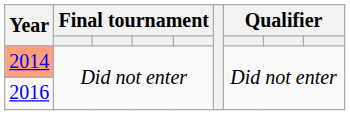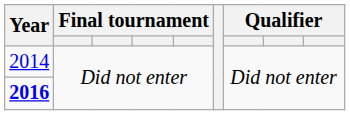2014 | Year: lightsalmon background -> no background
2016 | Year: normal -> bold
